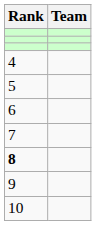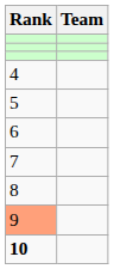row 9 | Rank: bold -> normal
row 10 | Rank: no background -> lightsalmon background
row 11 | Rank: normal -> bold
